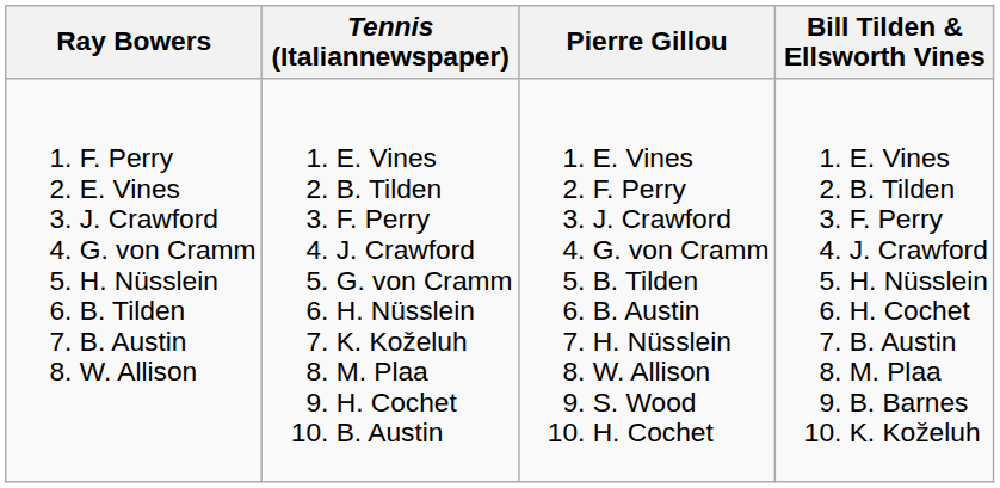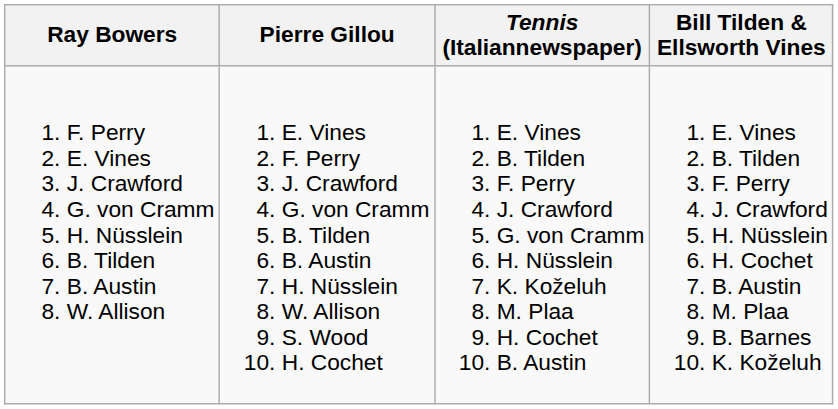columns swapped: Pierre Gillou <-> Tennis (Italiannewspaper)
